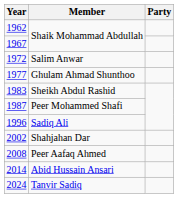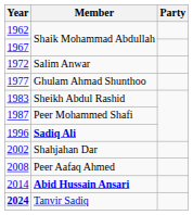Sadiq Ali | Member: normal -> bold
Abid Hussain Ansari | Member: normal -> bold
Tanvir Sadiq | Year: normal -> bold
